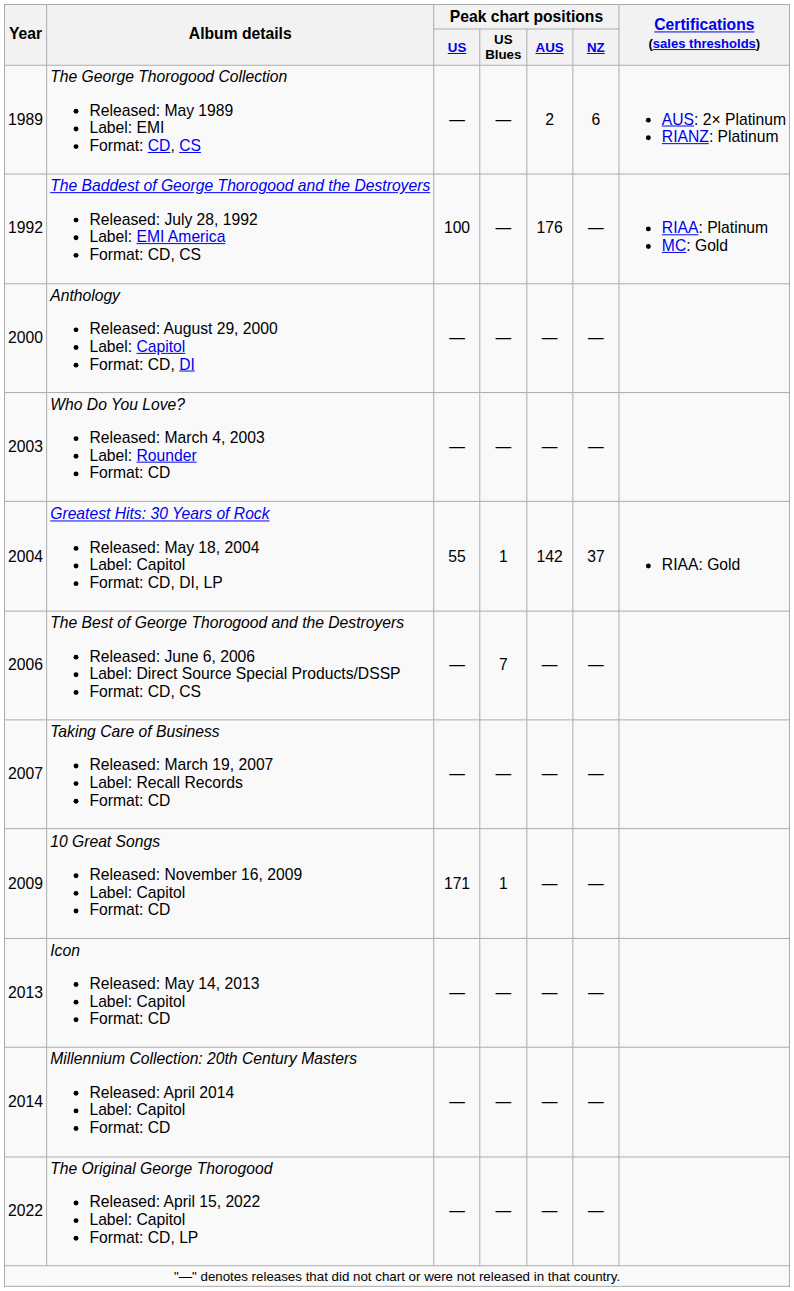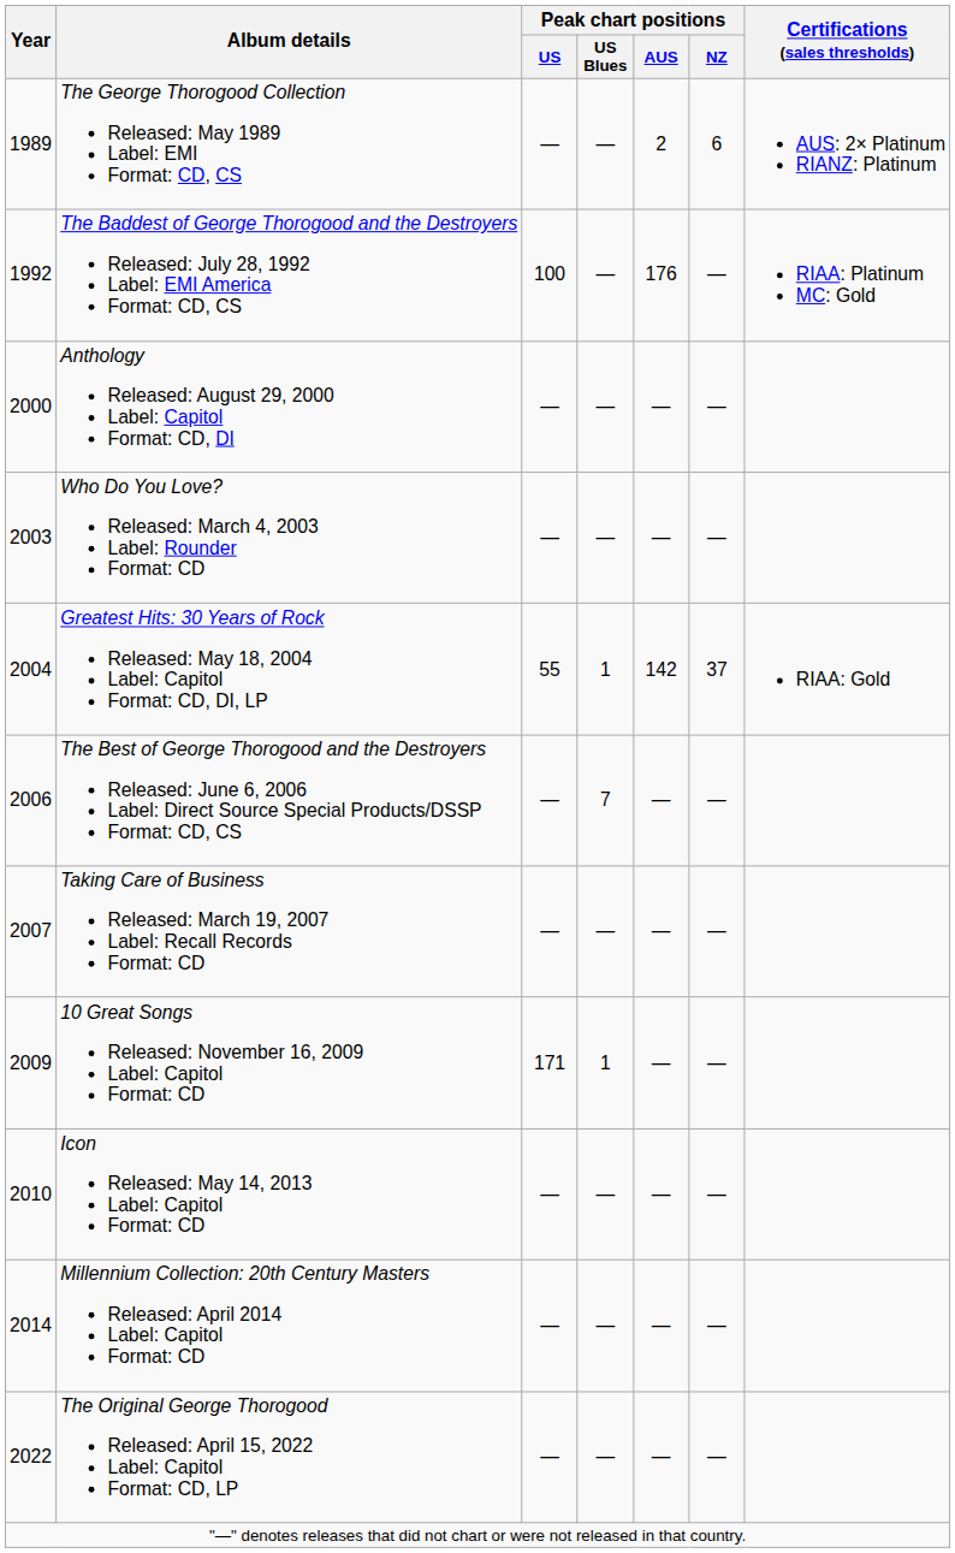Icon Released: May 14, 2013 Label: Capitol Format: CD | Year: 2013 -> 2010
